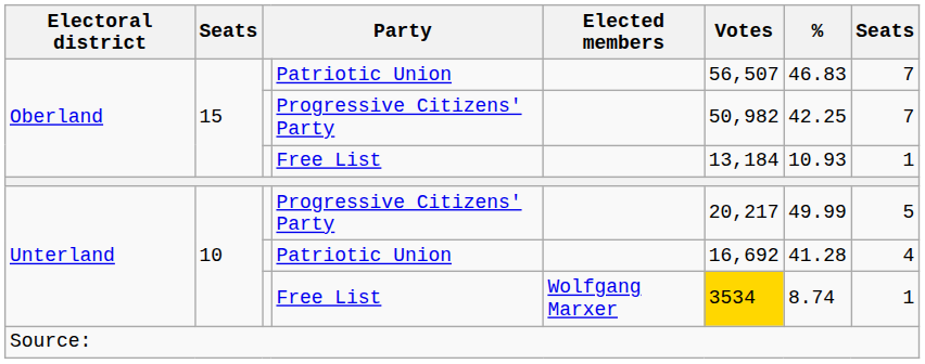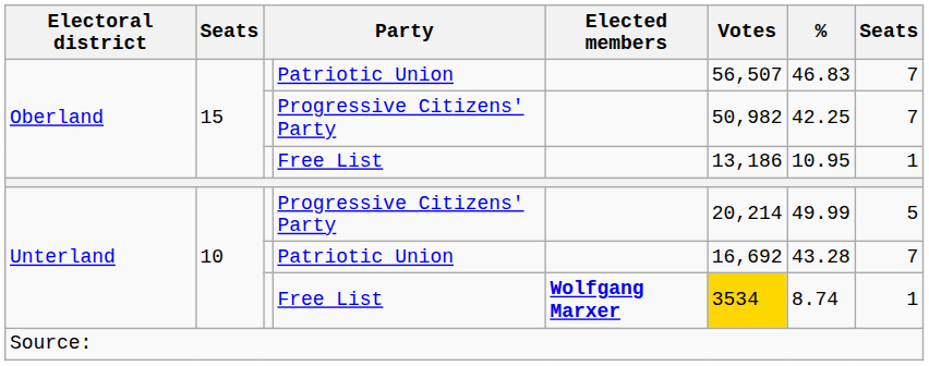Oberland / Free List | Votes: 13,184 -> 13,186
Oberland / Free List | %: 10.93 -> 10.95
Unterland / Progressive Citizens' Party | Votes: 20,217 -> 20,214
Unterland / Patriotic Union | %: 41.28 -> 43.28
Unterland / Patriotic Union | column 8: 4 -> 7
Unterland / Free List | Elected members: normal -> bold
